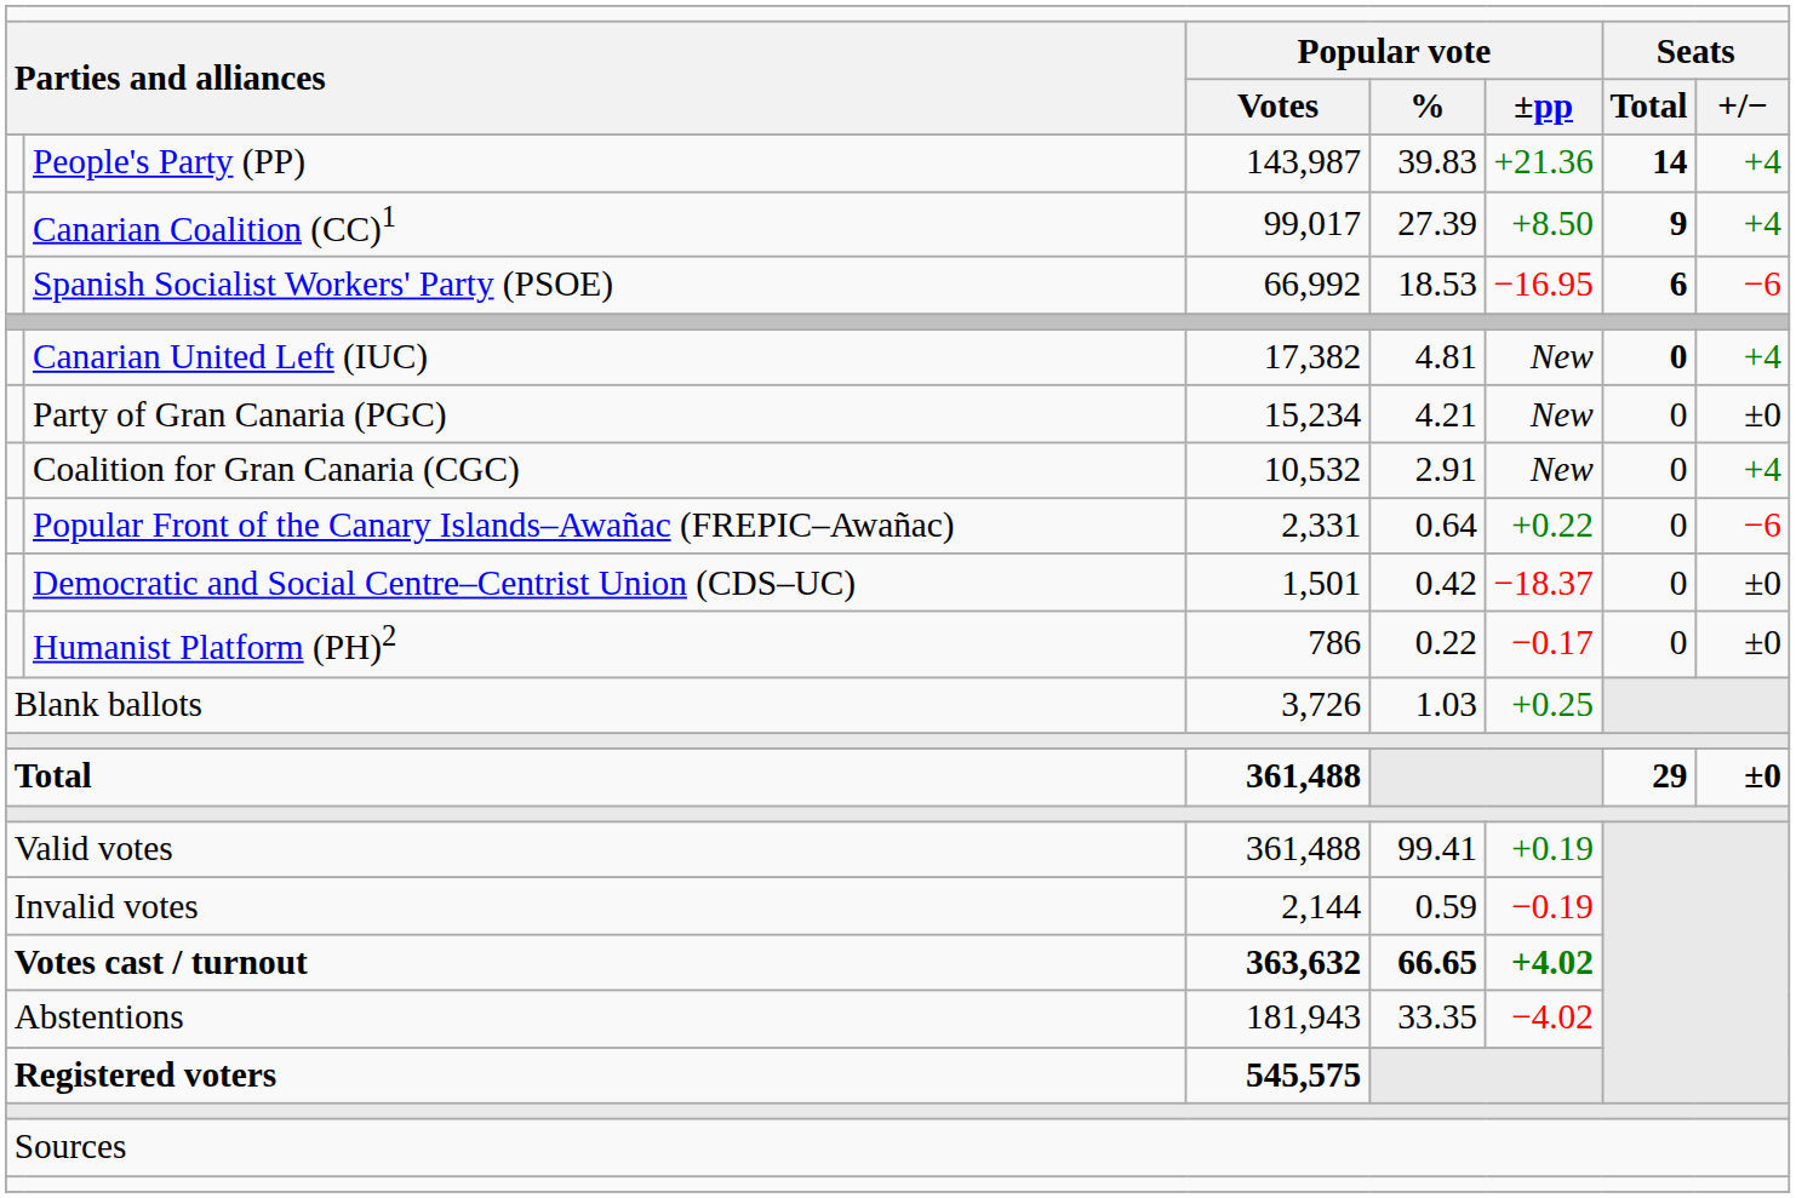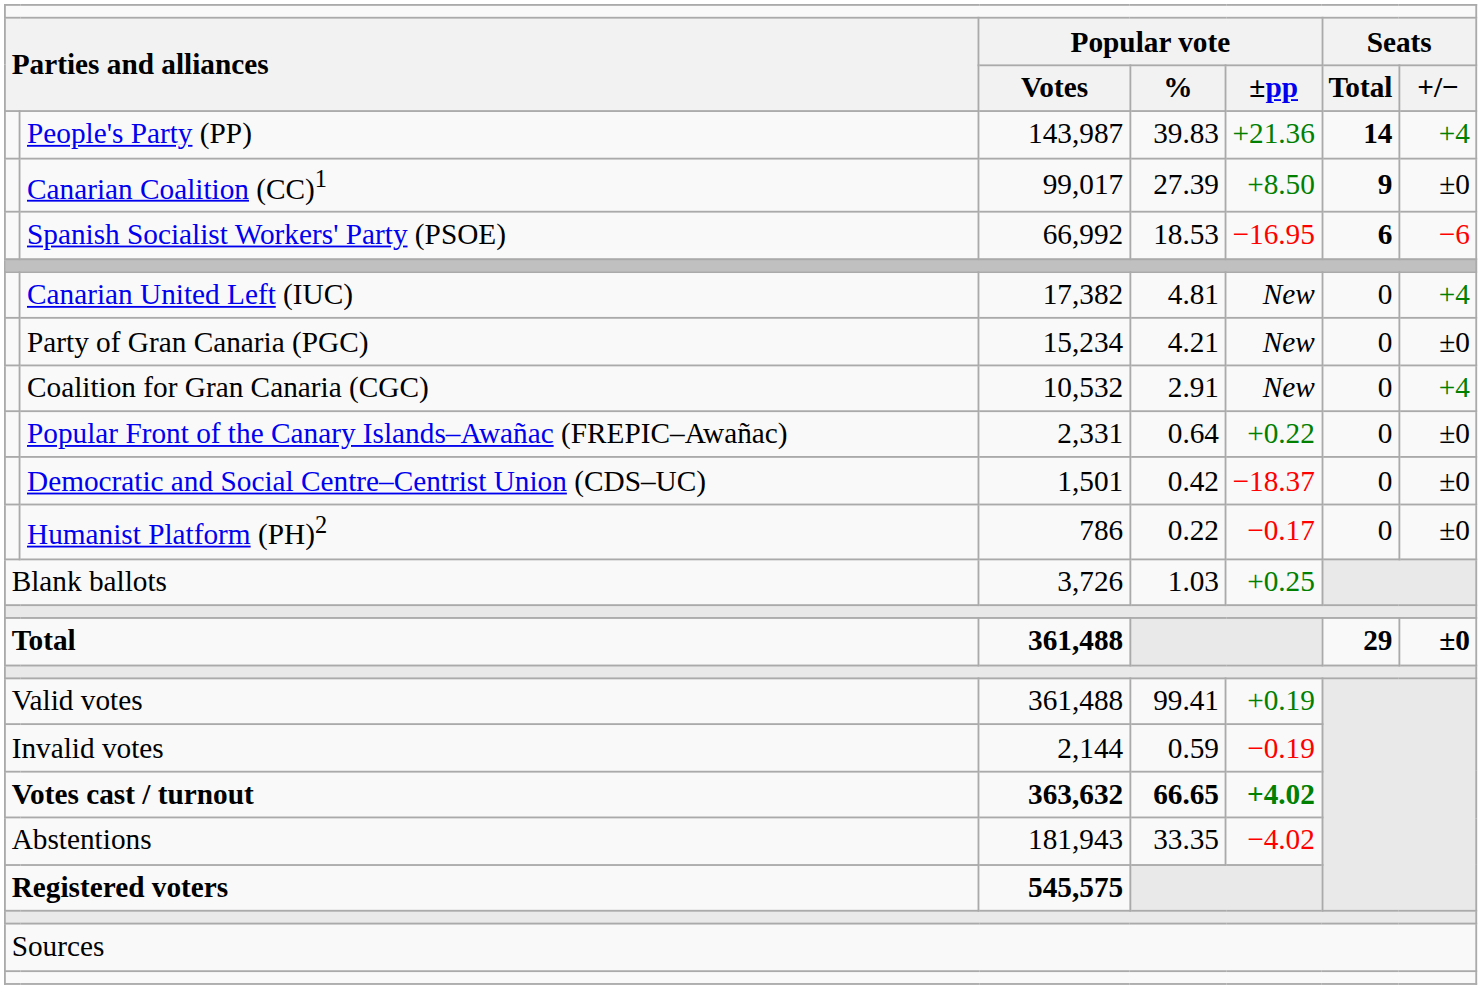Canarian Coalition (CC)1 | column 7: +4 -> ±0
Canarian United Left (IUC) | column 6: bold -> normal
Popular Front of the Canary Islands–Awañac (FREPIC–Awañac) | column 7: −6 -> ±0
